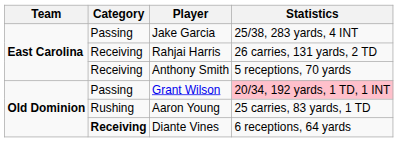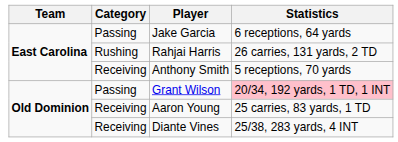Jake Garcia | Statistics: 25/38, 283 yards, 4 INT -> 6 receptions, 64 yards
Rahjai Harris | Category: Receiving -> Rushing
Aaron Young | Category: Rushing -> Receiving
Diante Vines | Category: bold -> normal
Diante Vines | Statistics: 6 receptions, 64 yards -> 25/38, 283 yards, 4 INT
